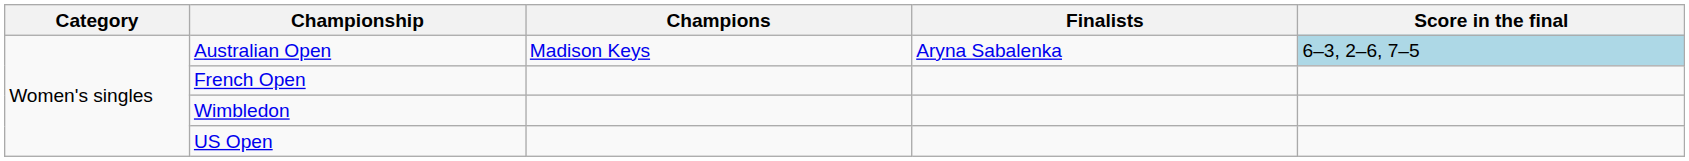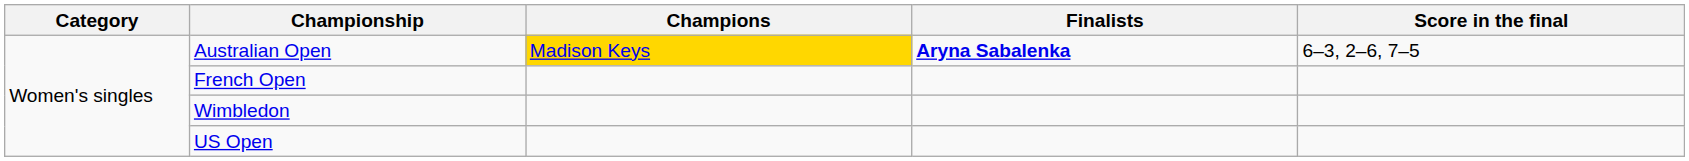Australian Open | Champions: no background -> gold background
Australian Open | Finalists: normal -> bold
Australian Open | Score in the final: lightblue background -> no background
